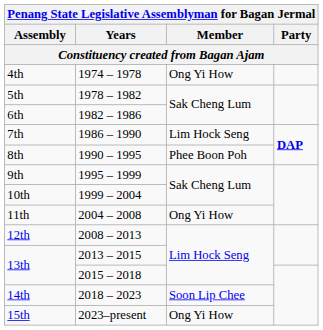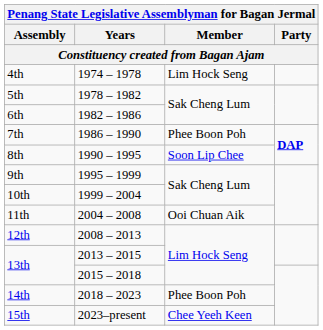4th | Member: Ong Yi How -> Lim Hock Seng
7th | Member: Lim Hock Seng -> Phee Boon Poh
8th | Member: Phee Boon Poh -> Soon Lip Chee
11th | Member: Ong Yi How -> Ooi Chuan Aik
14th | Member: Soon Lip Chee -> Phee Boon Poh
15th | Member: Ong Yi How -> Chee Yeeh Keen
